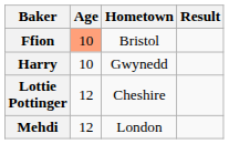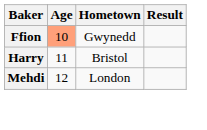Ffion | Hometown: Bristol -> Gwynedd
Harry | Age: 10 -> 11
Harry | Hometown: Gwynedd -> Bristol
- row: Lottie Pottinger | 12 | Cheshire
